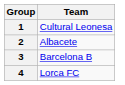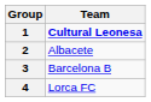1 | Team: normal -> bold
